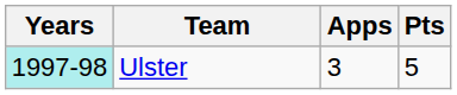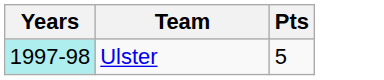- column: Apps | 3
